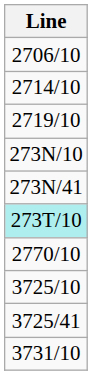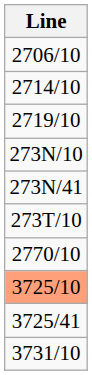row 7 | column 1: paleturquoise background -> no background
row 9 | column 1: no background -> lightsalmon background
